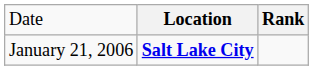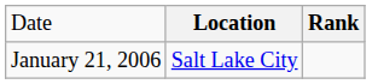January 21, 2006 | column 2: bold -> normal
